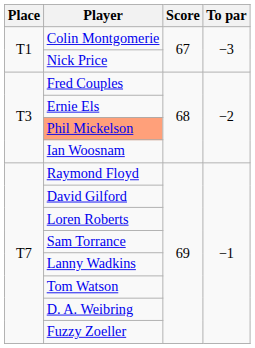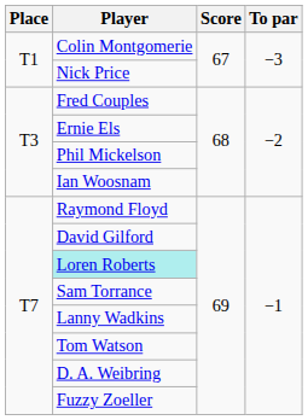Phil Mickelson | Player: lightsalmon background -> no background
Loren Roberts | Player: no background -> paleturquoise background
